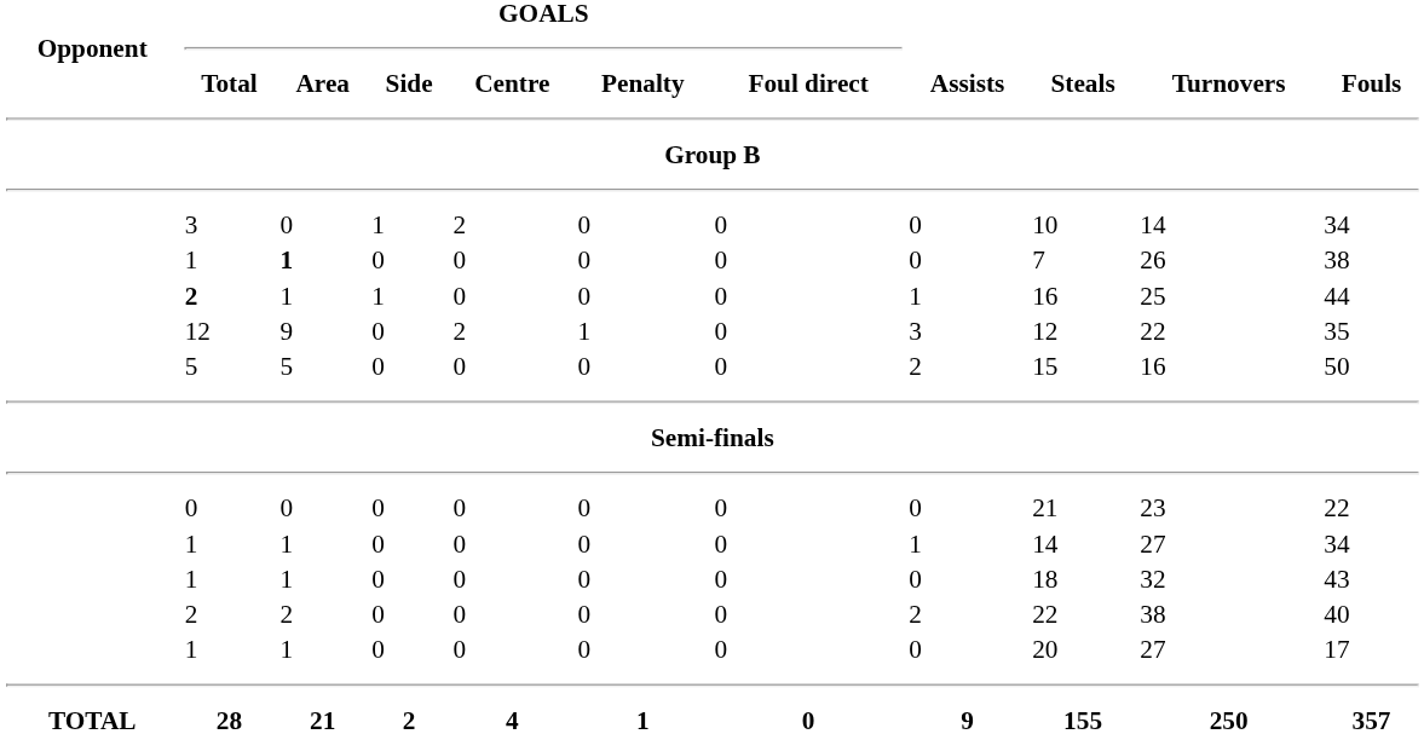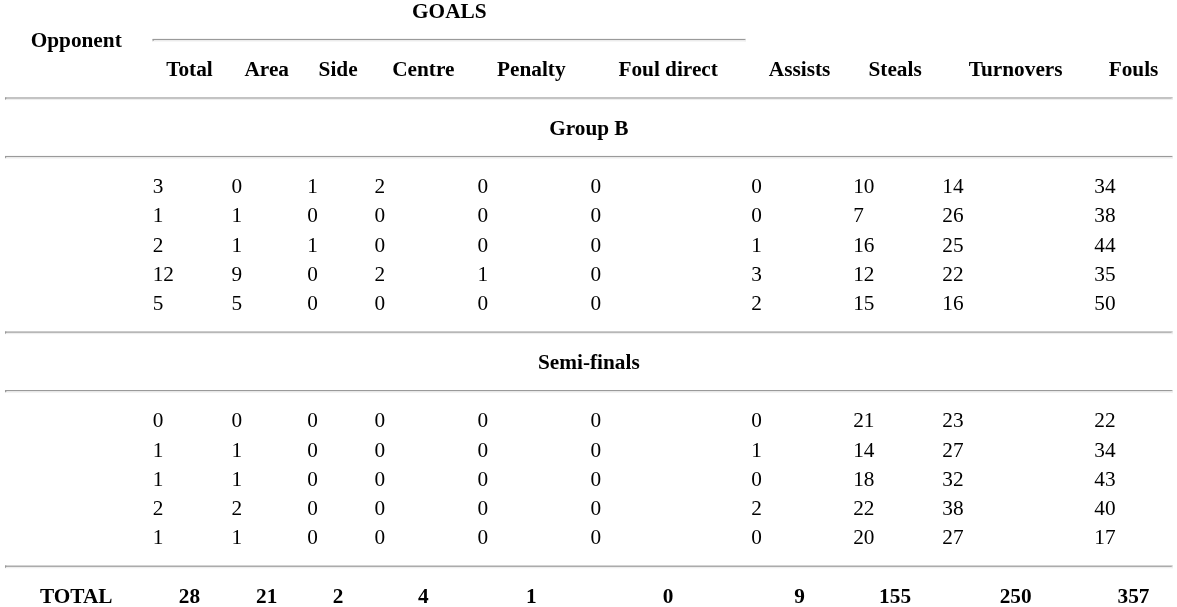row 5 | GOALS / Area: bold -> normal
row 6 | GOALS / Total: bold -> normal
